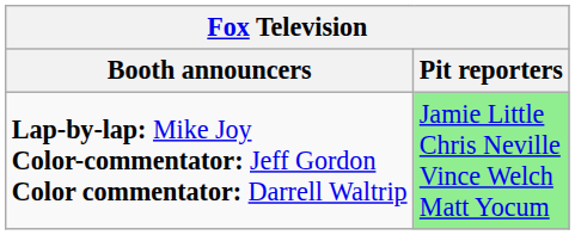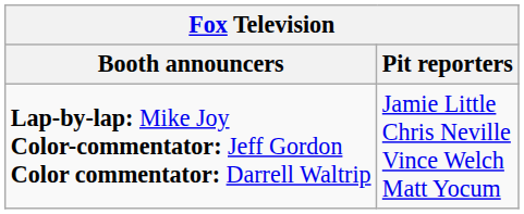row 3 | Pit reporters: lightgreen background -> no background
